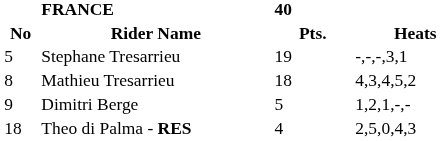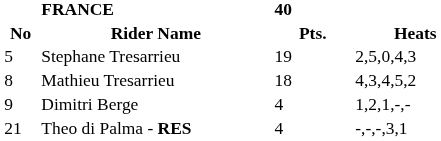Stephane Tresarrieu | Heats: -,-,-,3,1 -> 2,5,0,4,3
Dimitri Berge | 40 / Pts.: 5 -> 4
Theo di Palma - RES | No: 18 -> 21
Theo di Palma - RES | Heats: 2,5,0,4,3 -> -,-,-,3,1
